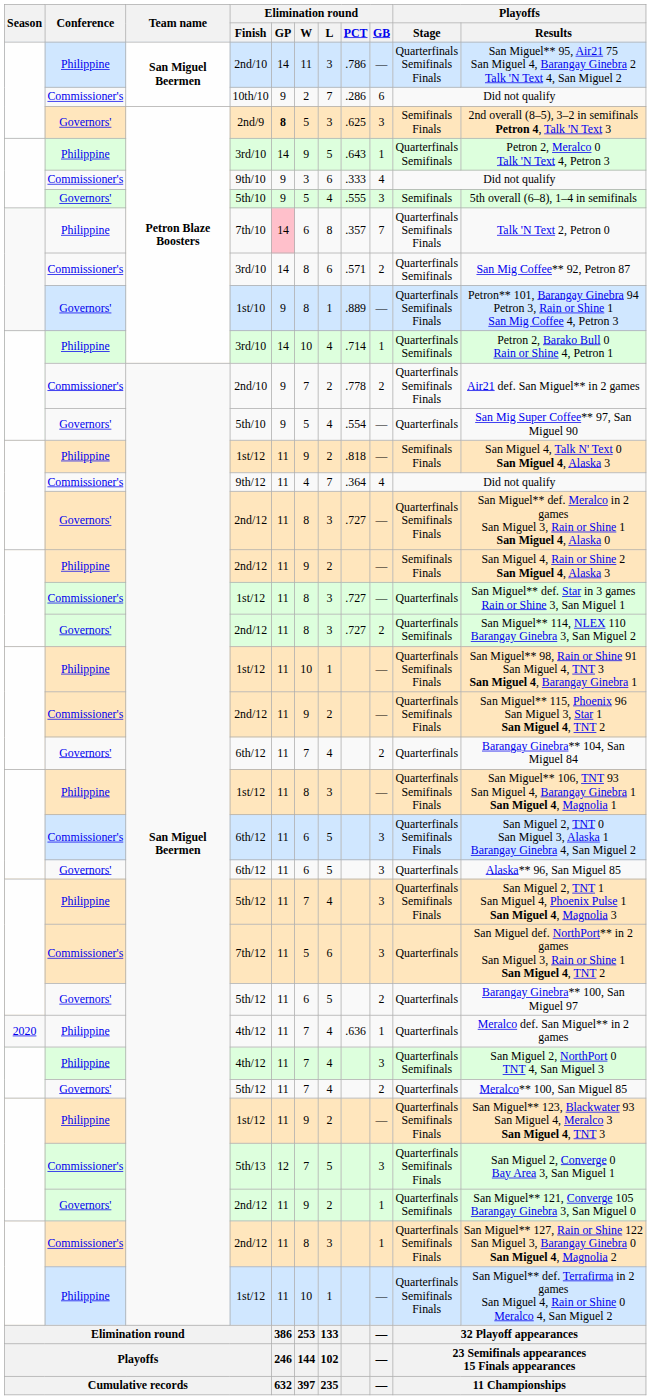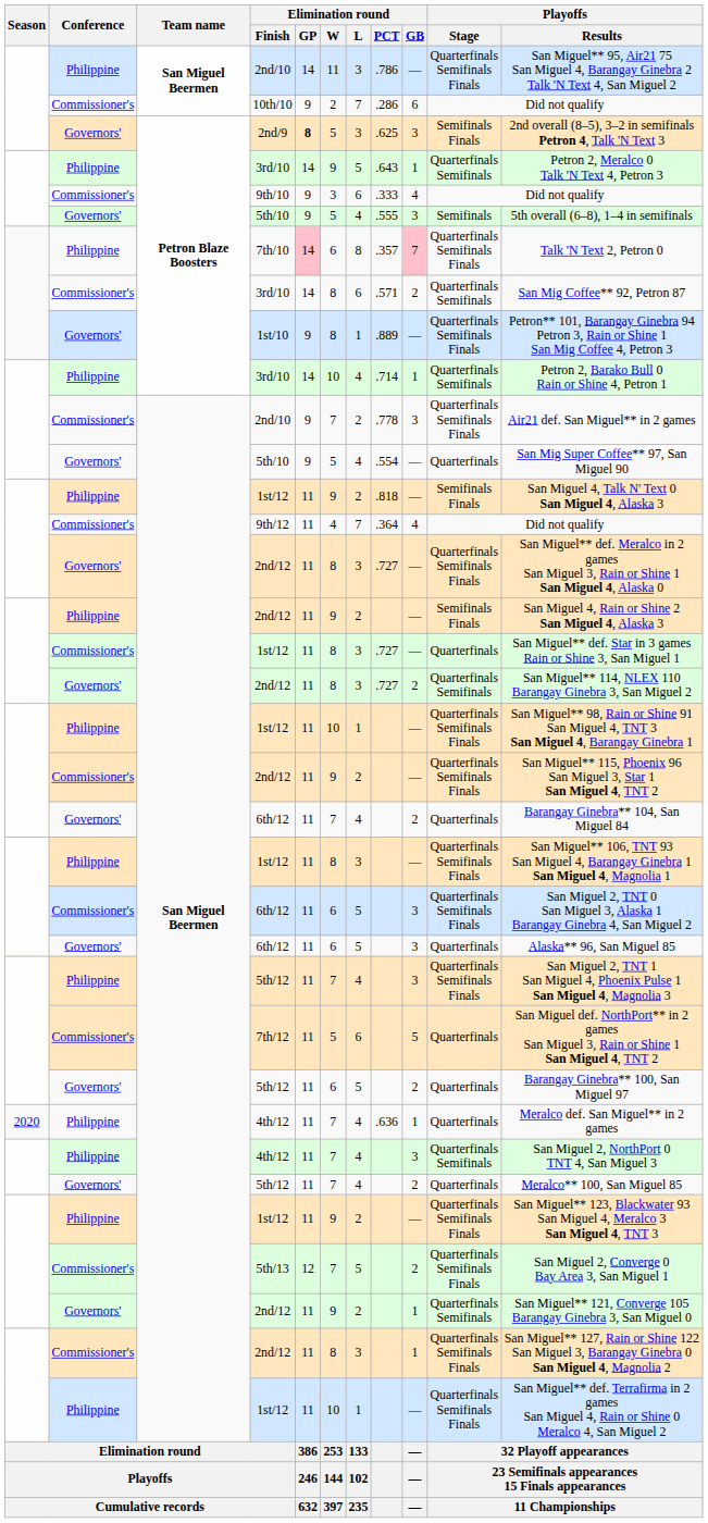7th/10 | Elimination round / GB: no background -> pink background
Commissioner's / 2nd/10 | Elimination round / GB: 2 -> 3
7th/12 | Elimination round / GB: 3 -> 5
5th/13 | Elimination round / GB: 3 -> 2
